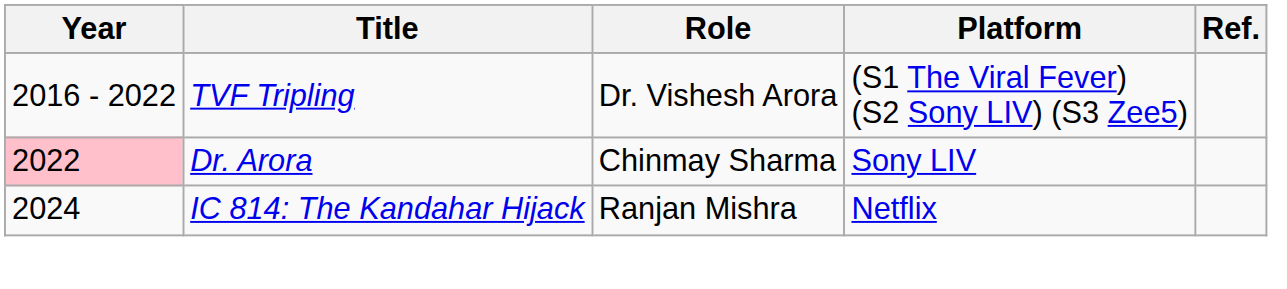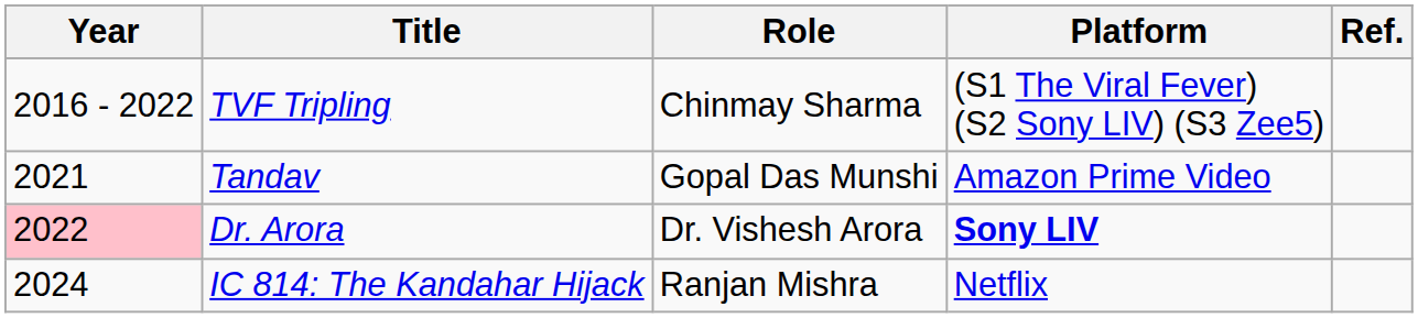TVF Tripling | Role: Dr. Vishesh Arora -> Chinmay Sharma
+ row: 2021 | Tandav | Gopal Das Munshi | Amazon Prime Video
Dr. Arora | Role: Chinmay Sharma -> Dr. Vishesh Arora
Dr. Arora | Platform: normal -> bold
